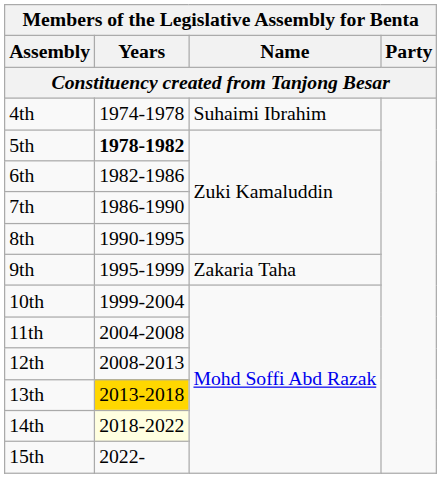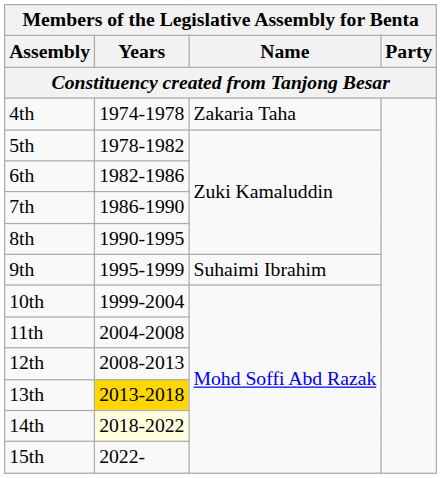4th | Name: Suhaimi Ibrahim -> Zakaria Taha
5th | Years: bold -> normal
9th | Name: Zakaria Taha -> Suhaimi Ibrahim
